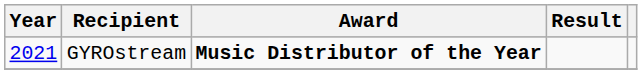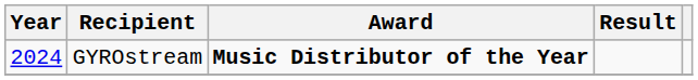GYROstream | Year: 2021 -> 2024
